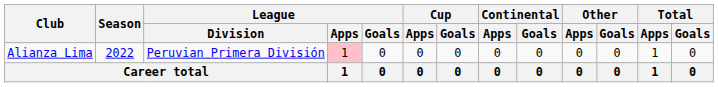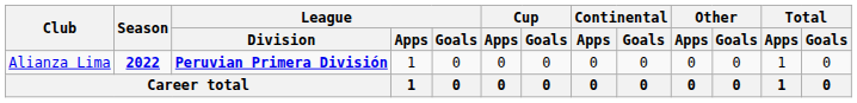Alianza Lima | Season: normal -> bold
Alianza Lima | League / Division: normal -> bold
Alianza Lima | League / Apps: pink background -> no background
